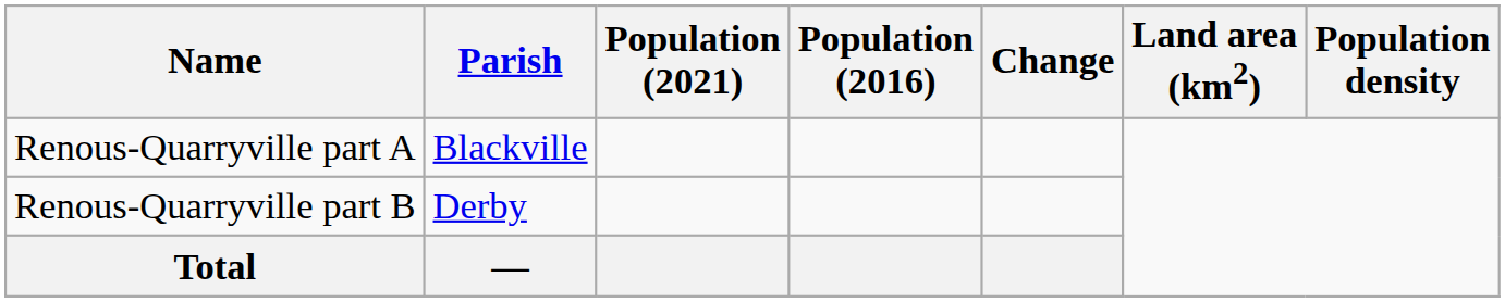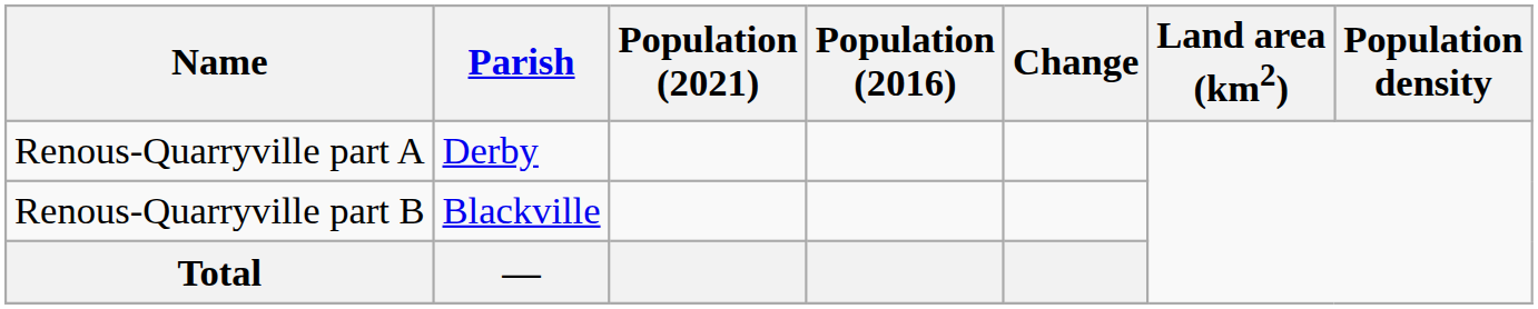Renous-Quarryville part A | Parish: Blackville -> Derby
Renous-Quarryville part B | Parish: Derby -> Blackville
